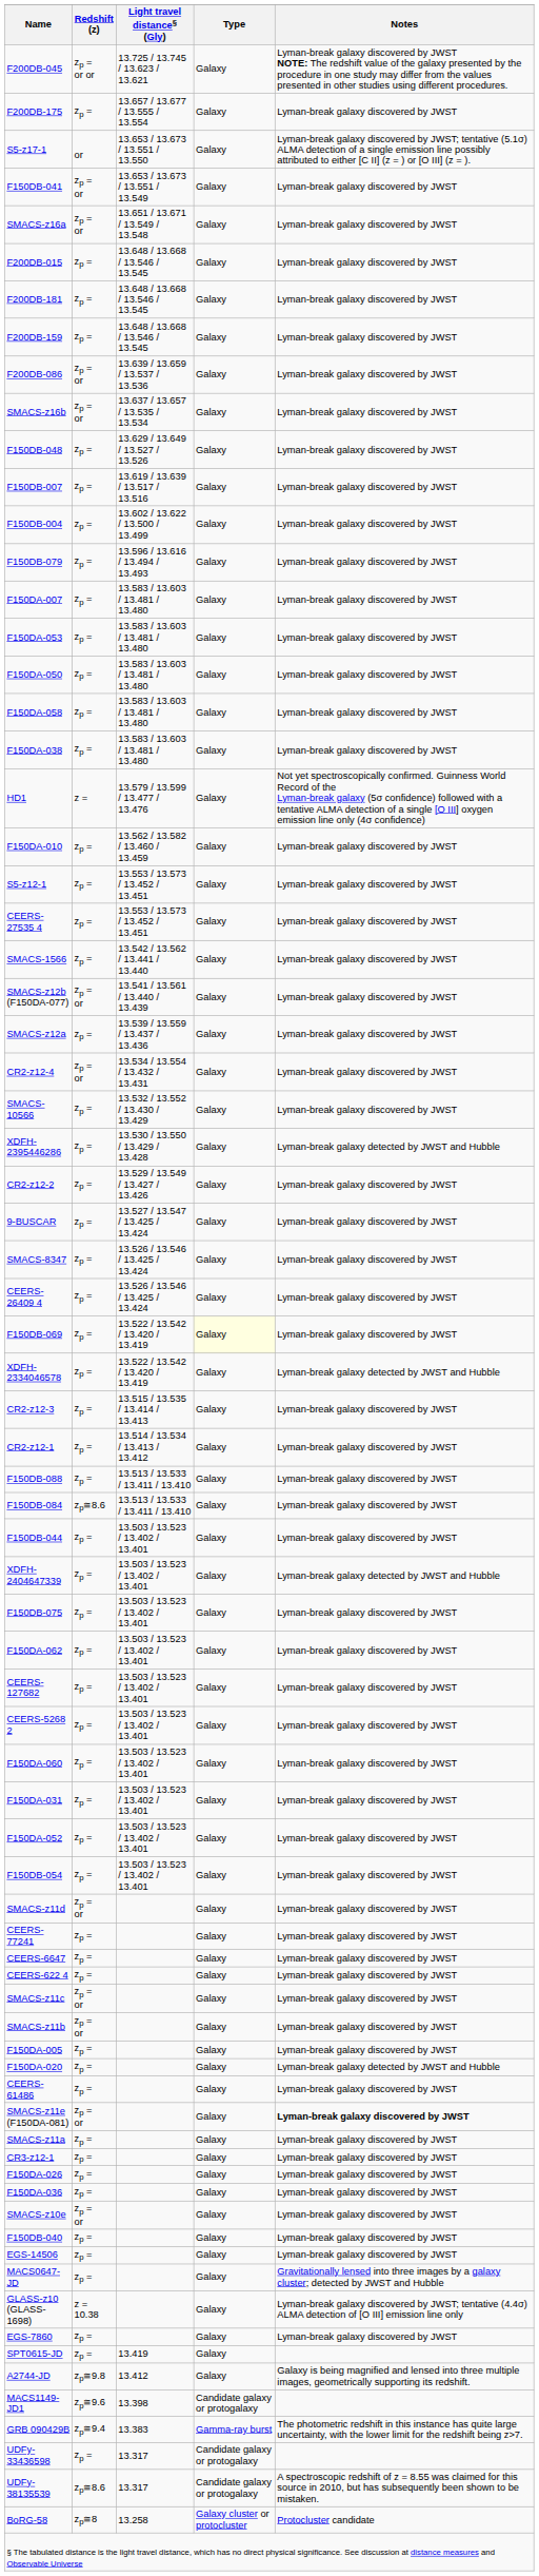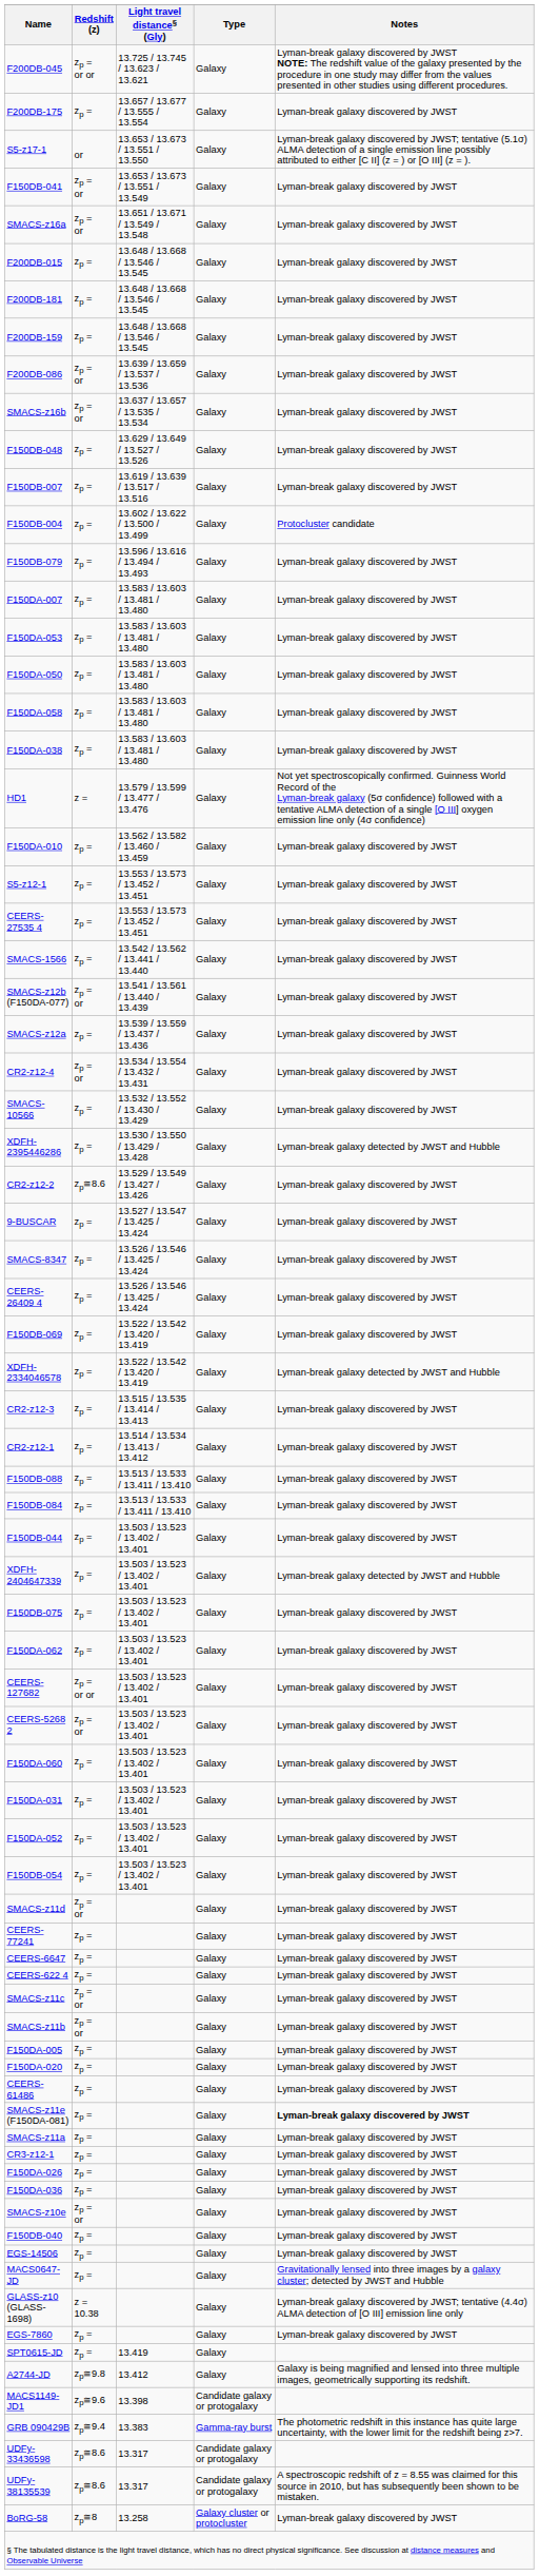F150DB-004 | Notes: Lyman-break galaxy discovered by JWST -> Protocluster candidate
CR2-z12-2 | Redshift (z): zp = -> zp≅8.6
F150DB-069 | Type: lightyellow background -> no background
F150DB-084 | Redshift (z): zp≅8.6 -> zp =
CEERS-127682 | Redshift (z): zp = -> zp = or or
CEERS-5268 2 | Redshift (z): zp = -> zp = or
F150DA-020 | Notes: Lyman-break galaxy detected by JWST and Hubble -> Lyman-break galaxy discovered by JWST
SMACS-z11e (F150DA-081) | Redshift (z): zp = or -> zp =
UDFy-33436598 | Redshift (z): zp = -> zp≅8.6
BoRG-58 | Notes: Protocluster candidate -> Lyman-break galaxy discovered by JWST
